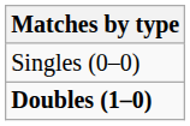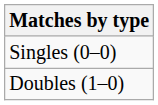row 3 | column 1: bold -> normal
